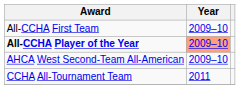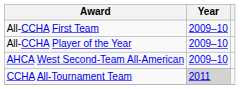row 3 | Award: bold -> normal
row 3 | Year: lightsalmon background -> no background
row 5 | Year: no background -> lightgrey background
